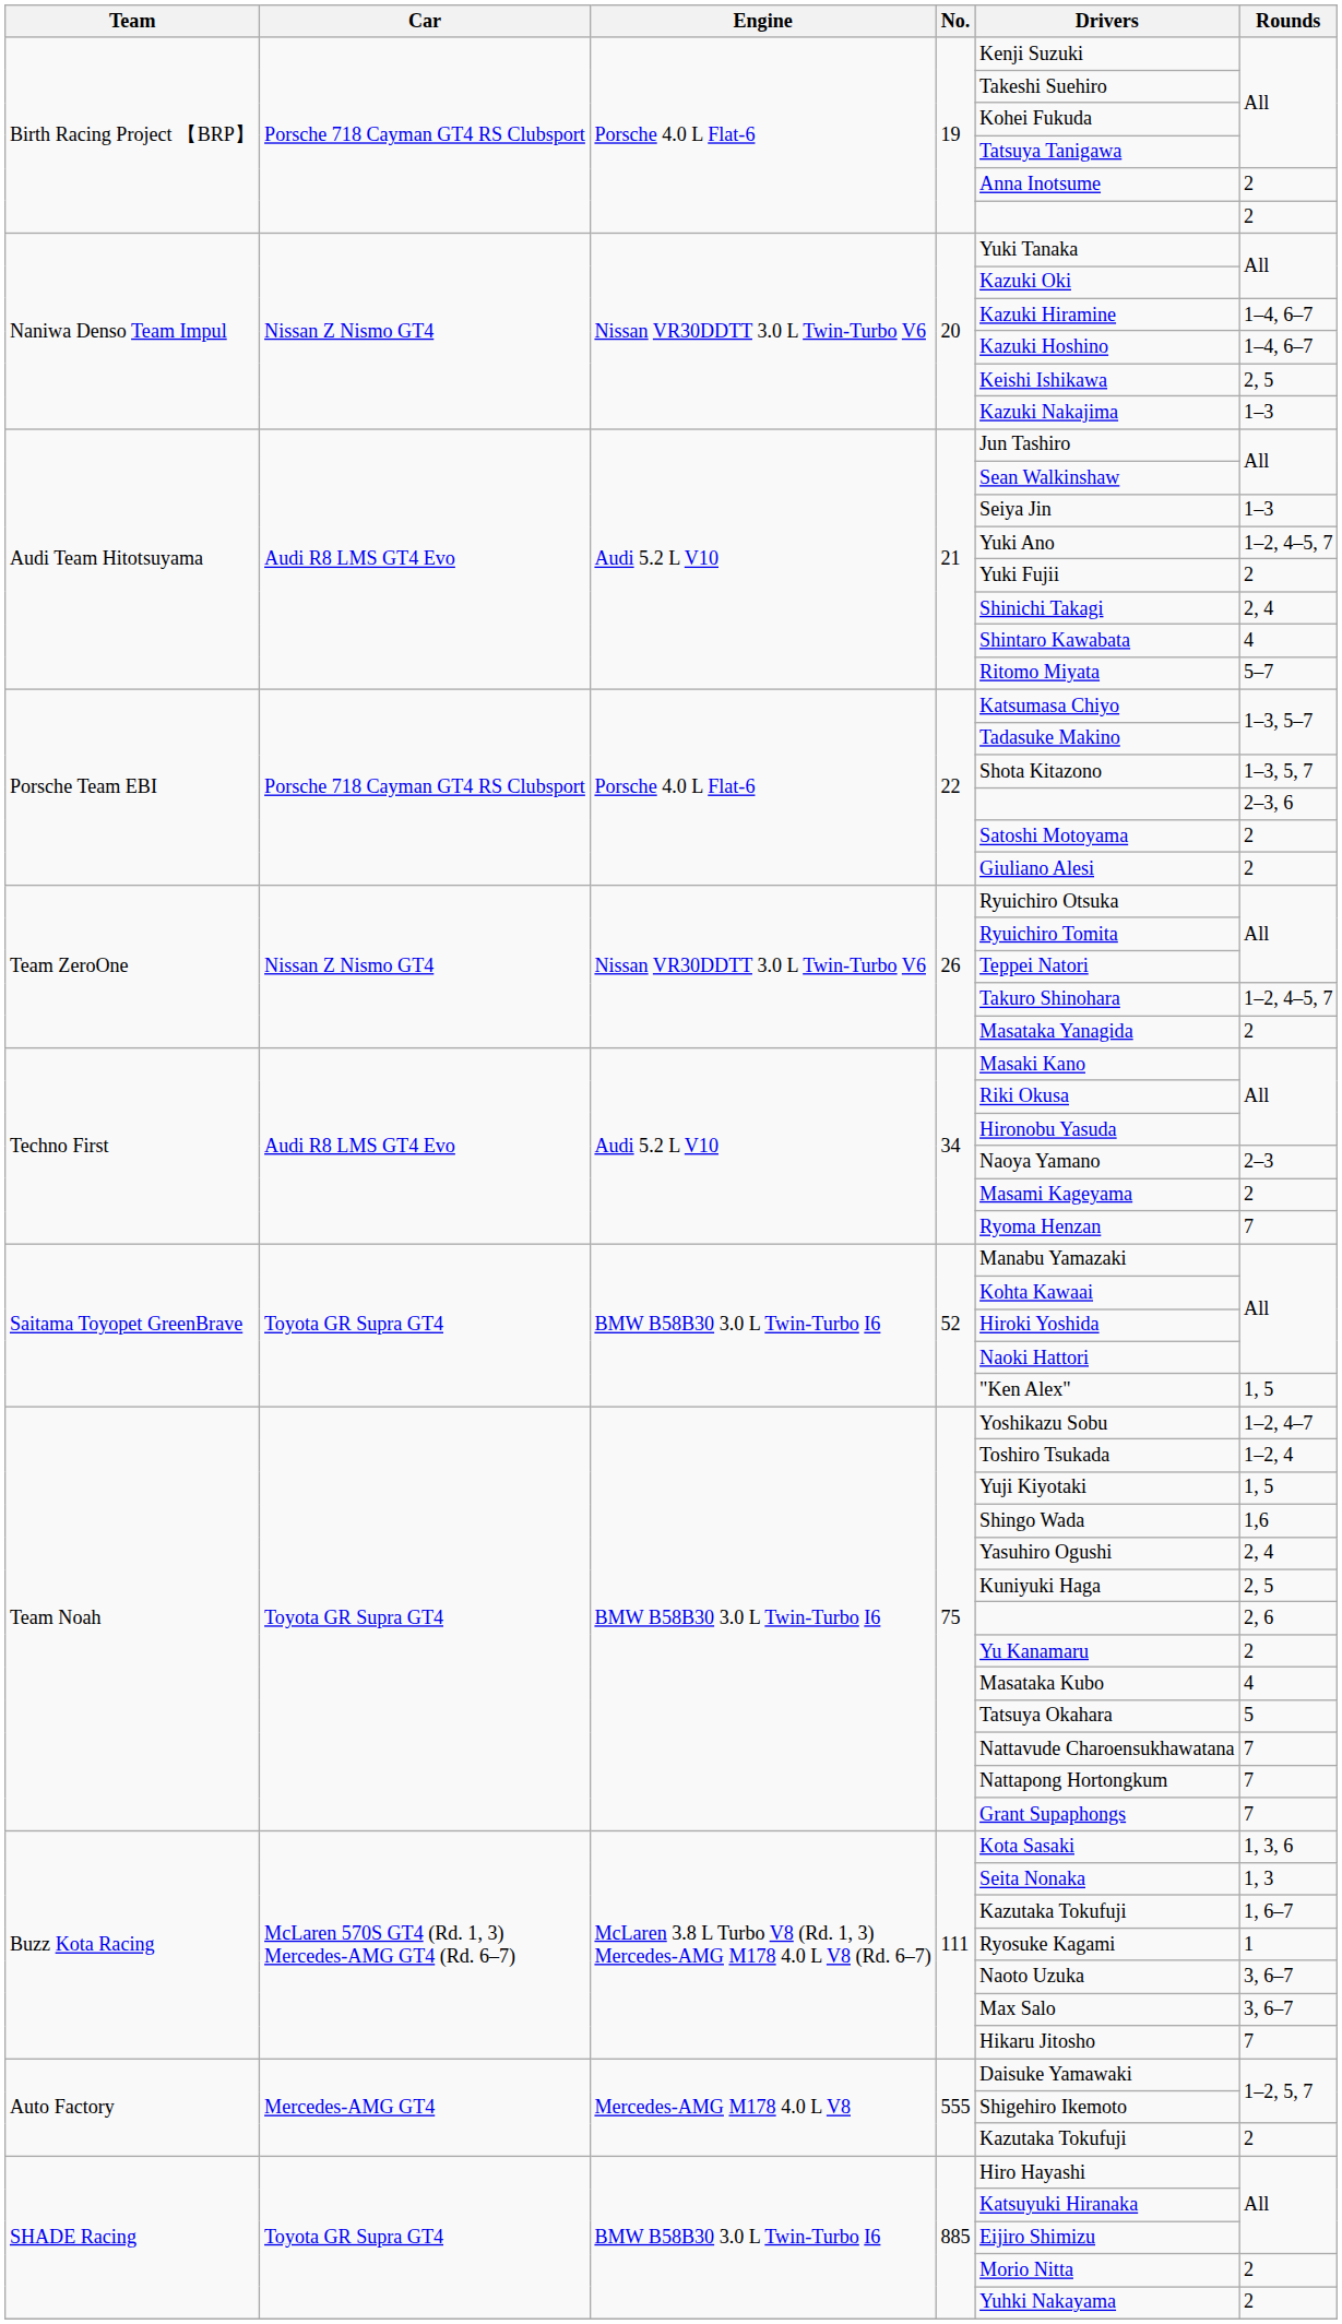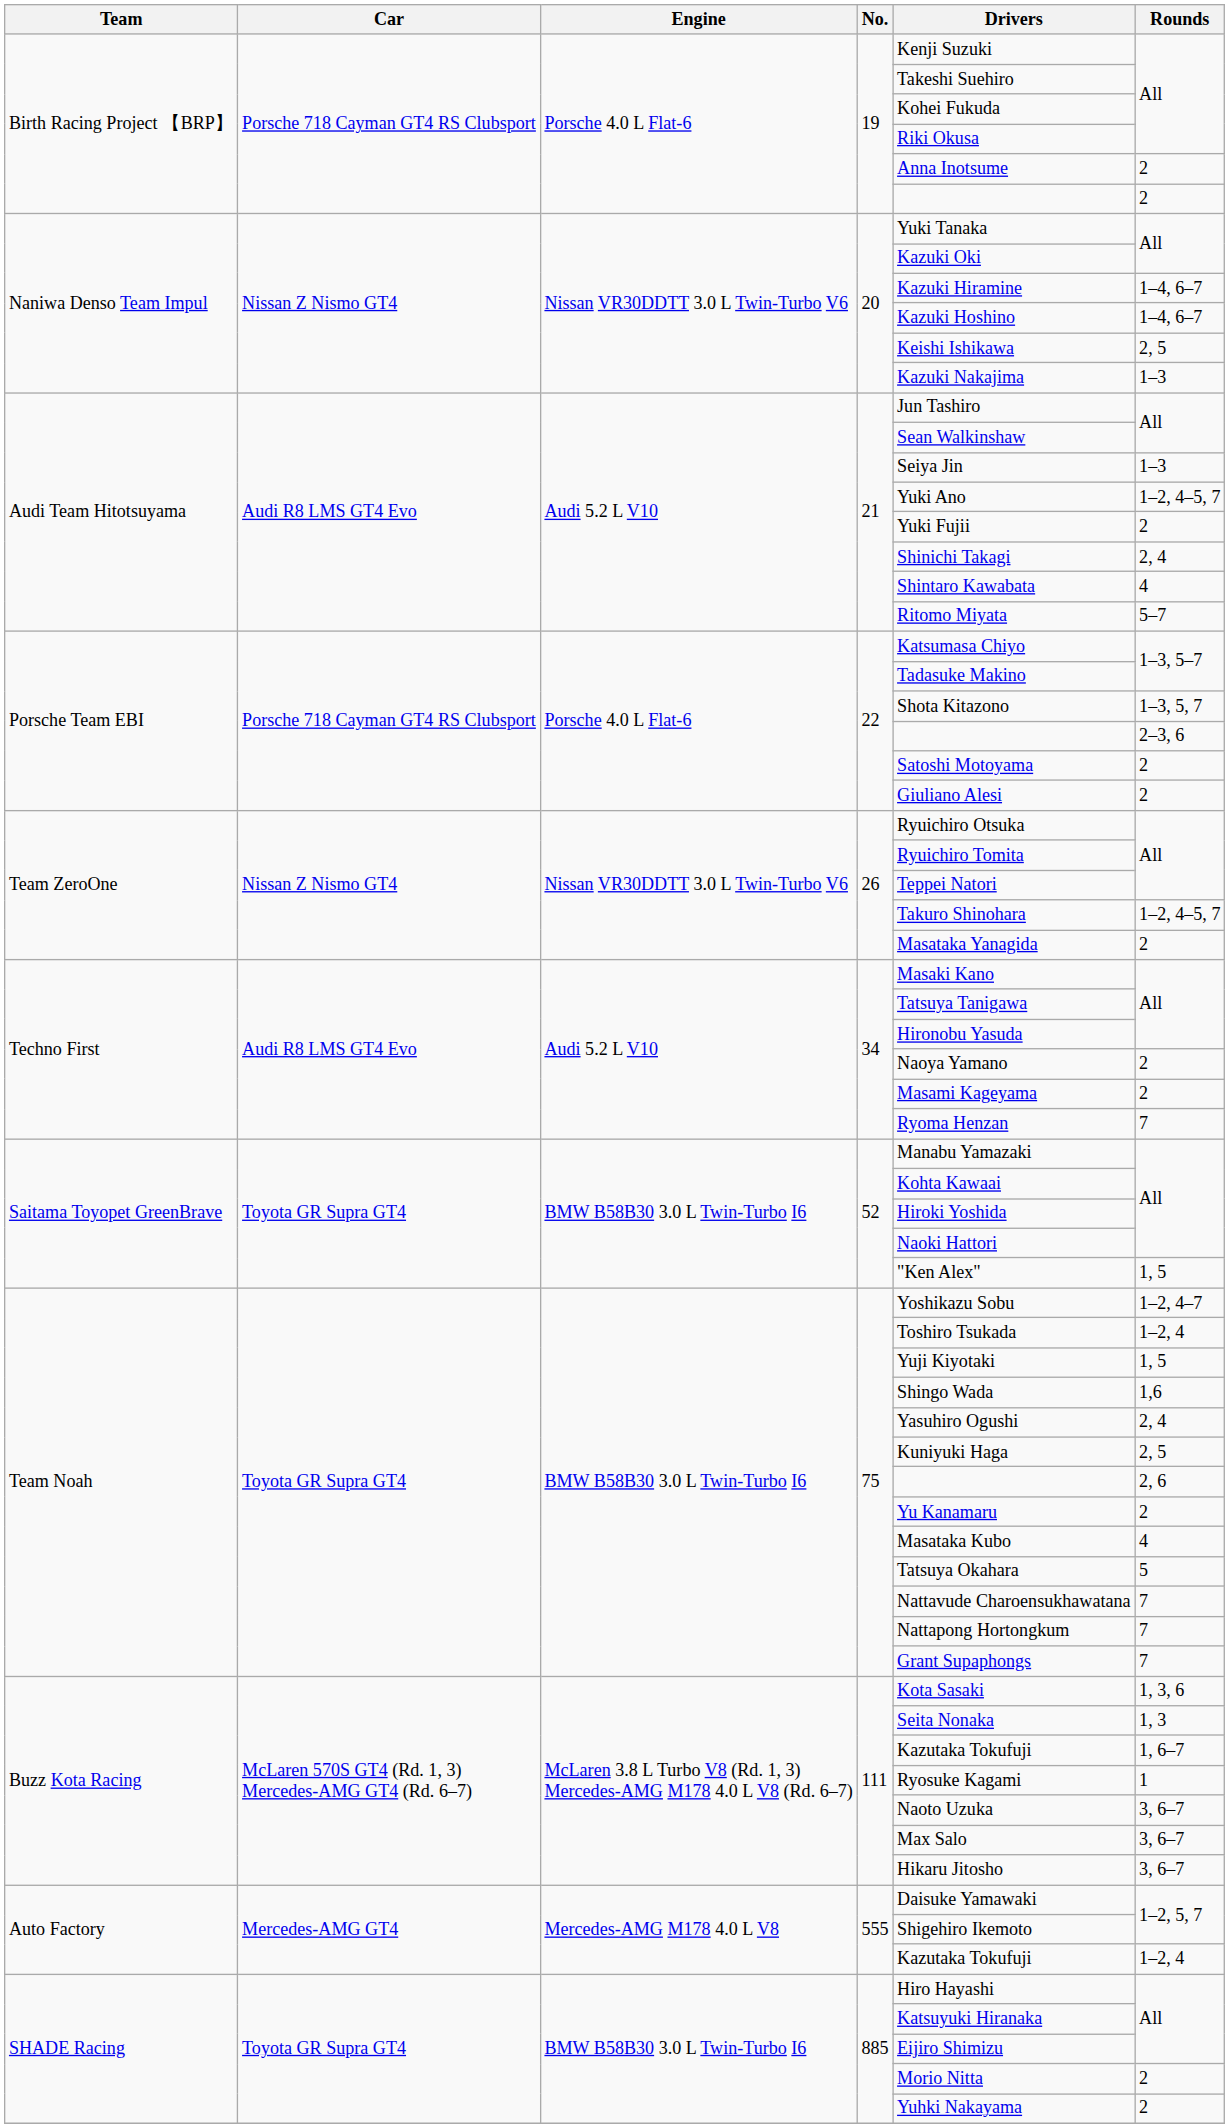row 5 | Drivers: Tatsuya Tanigawa -> Riki Okusa
row 34 | Drivers: Riki Okusa -> Tatsuya Tanigawa
row 36 | Rounds: 2–3 -> 2
row 63 | Rounds: 7 -> 3, 6–7
row 66 | Rounds: 2 -> 1–2, 4
